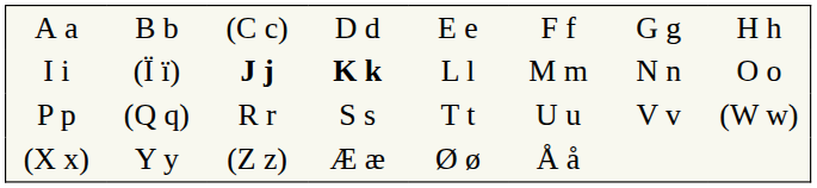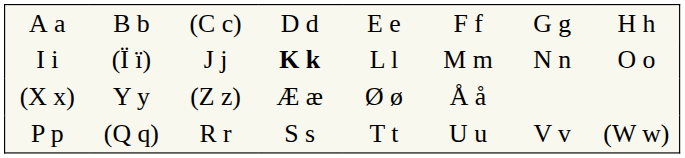I i | column 3: bold -> normal
rows swapped: P p <-> (X x)
